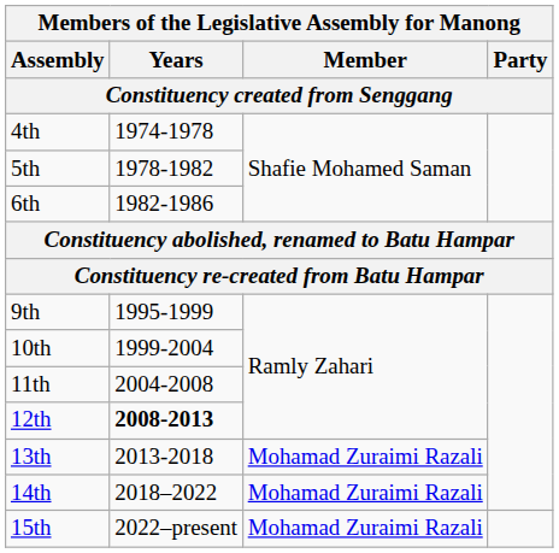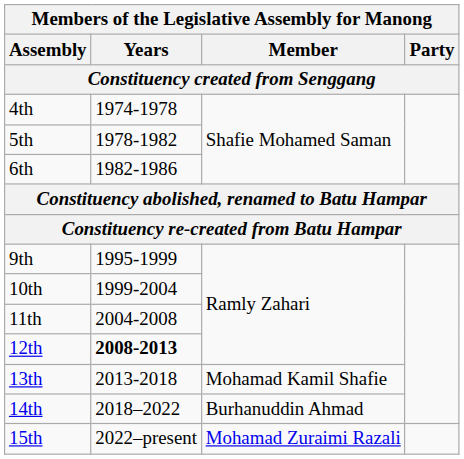13th | Member: Mohamad Zuraimi Razali -> Mohamad Kamil Shafie
14th | Member: Mohamad Zuraimi Razali -> Burhanuddin Ahmad
